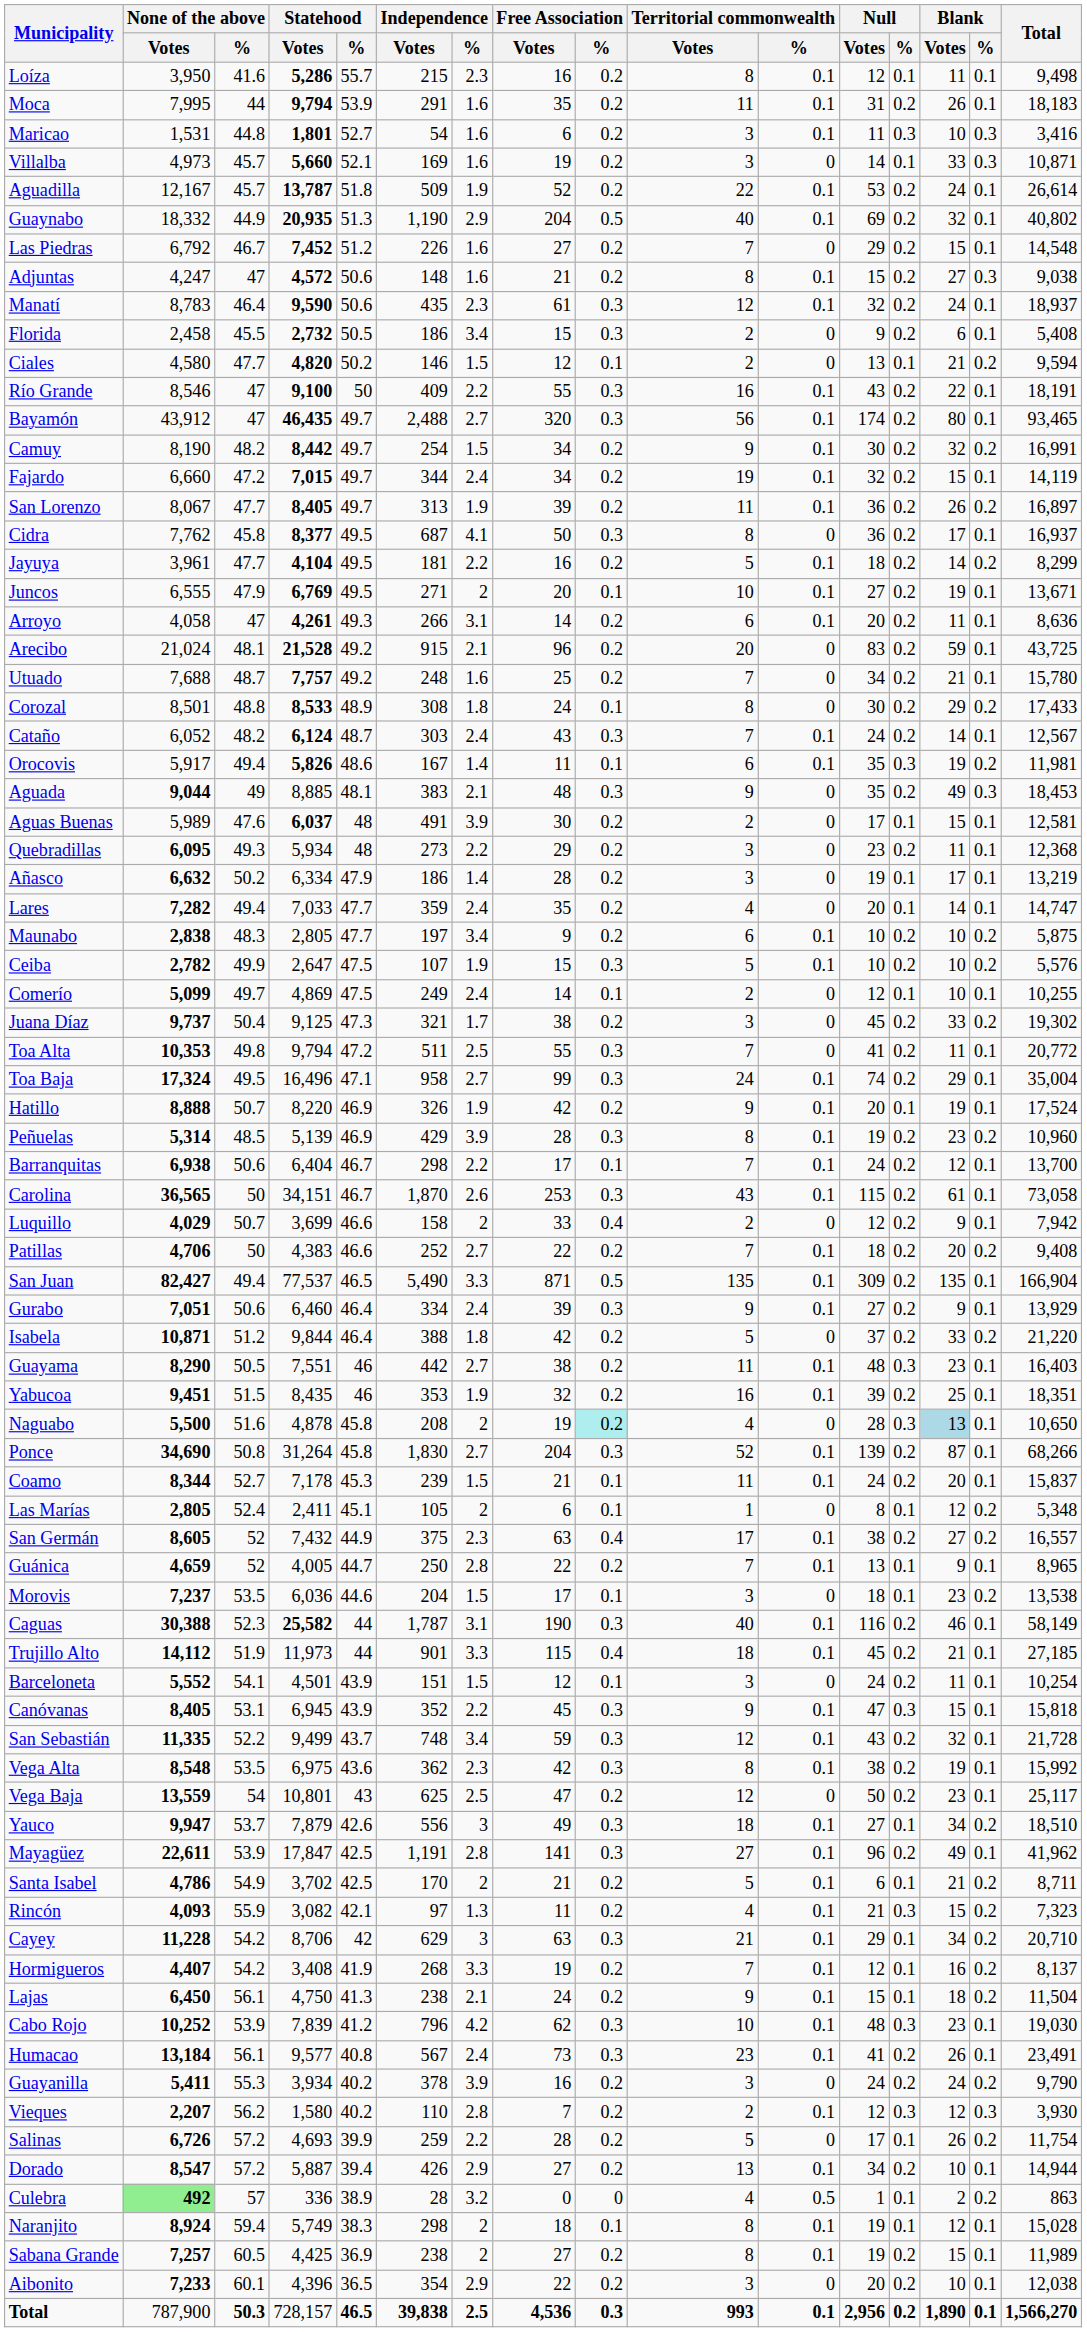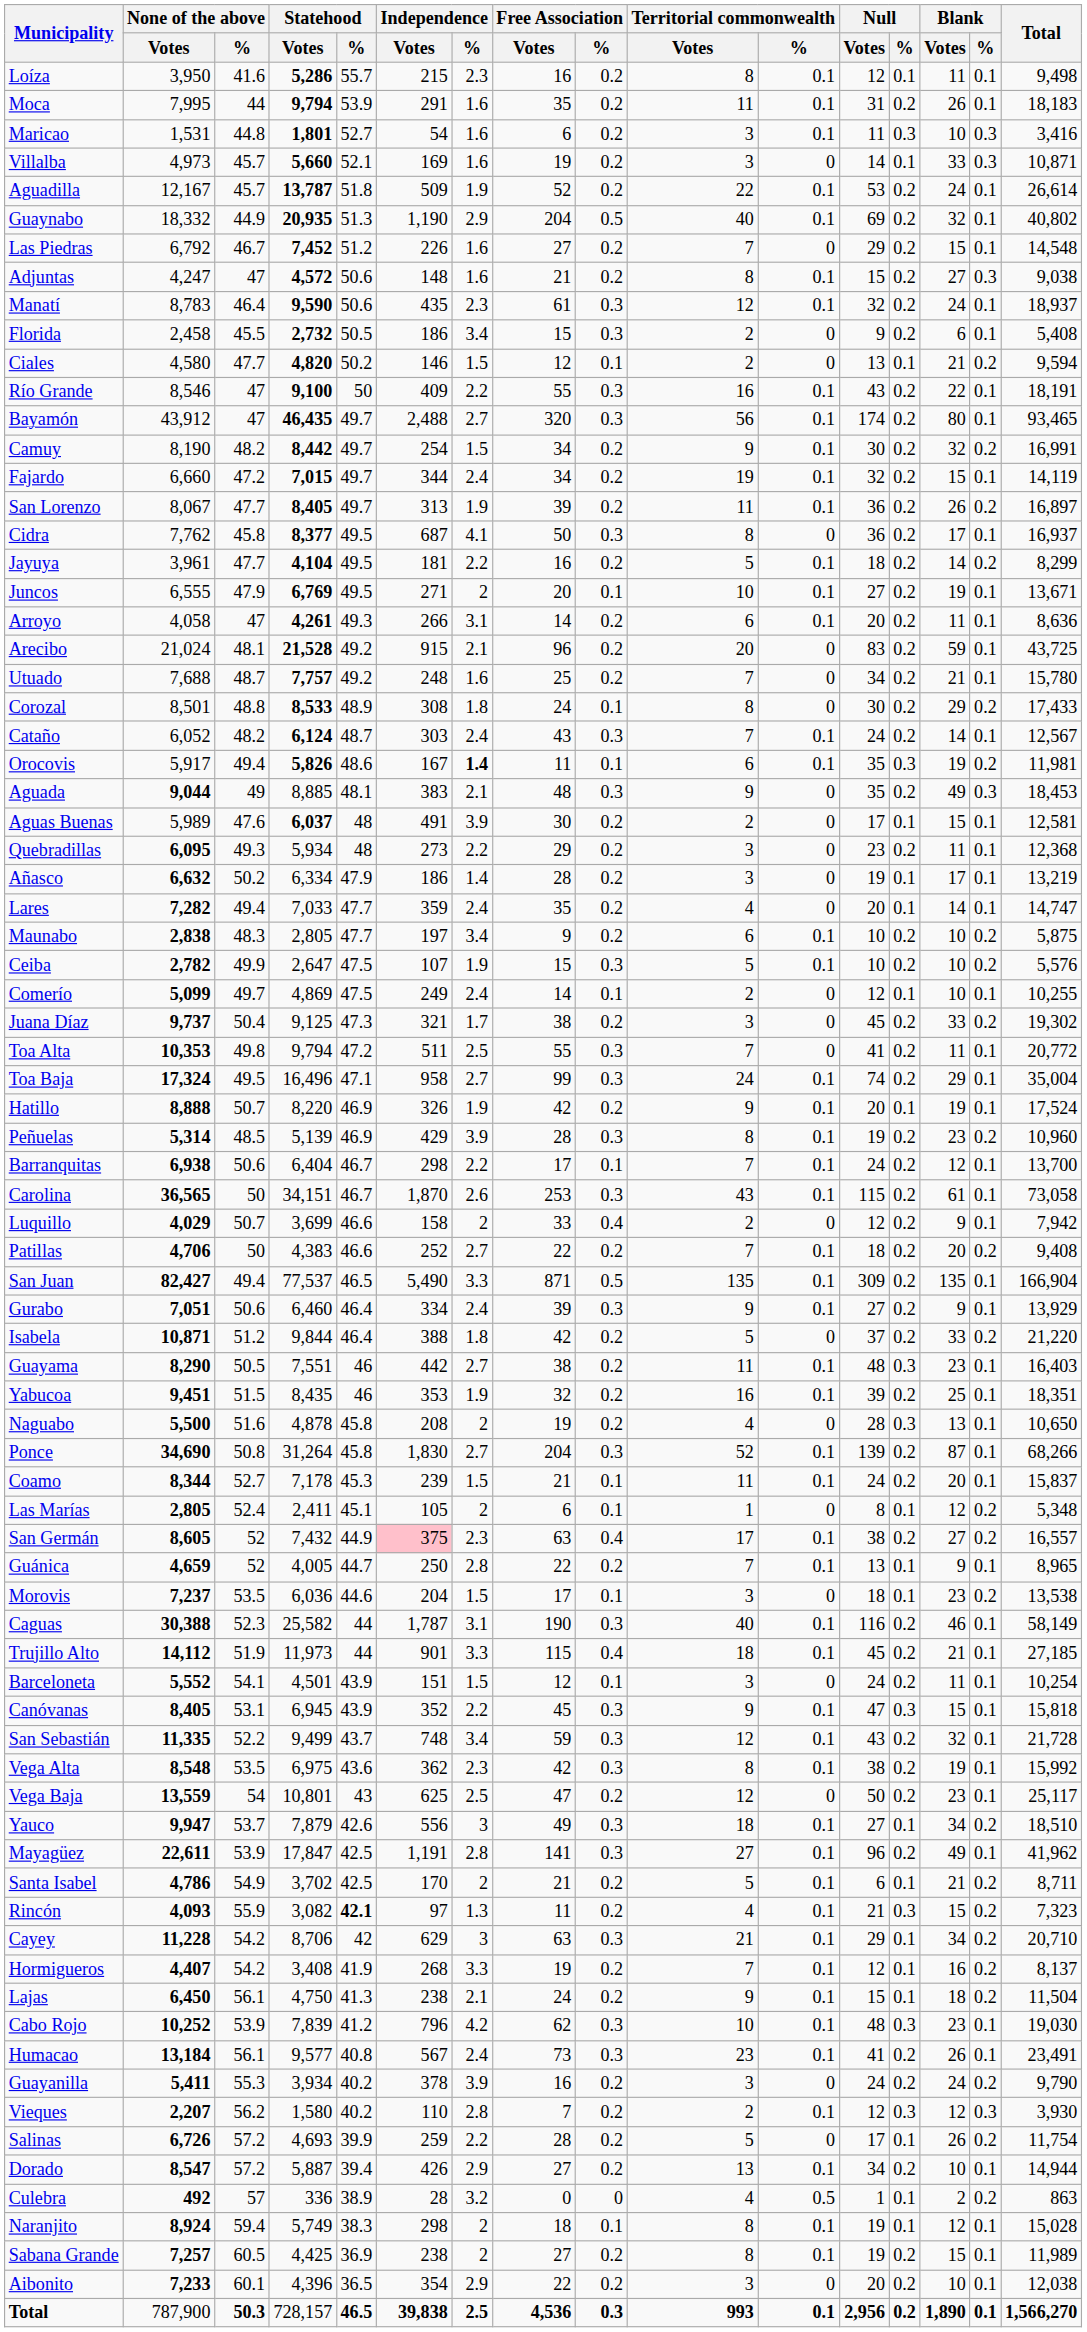Orocovis | Independence / %: normal -> bold
Naguabo | Free Association / %: paleturquoise background -> no background
Naguabo | Blank / Votes: lightblue background -> no background
San Germán | Independence / Votes: no background -> pink background
Caguas | Statehood / Votes: bold -> normal
Rincón | Statehood / %: normal -> bold
Culebra | None of the above / Votes: lightgreen background -> no background
